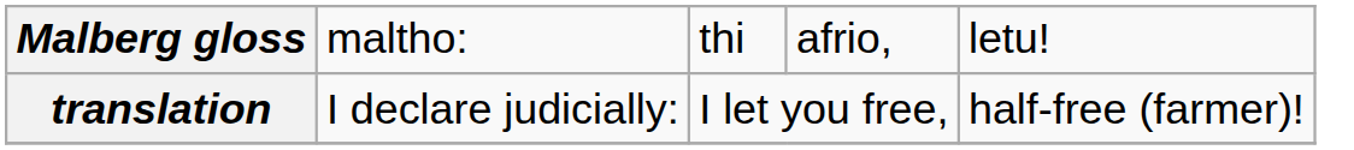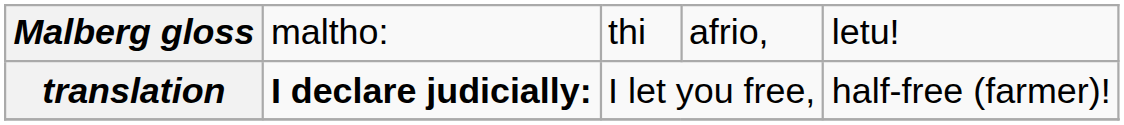translation | column 2: normal -> bold
